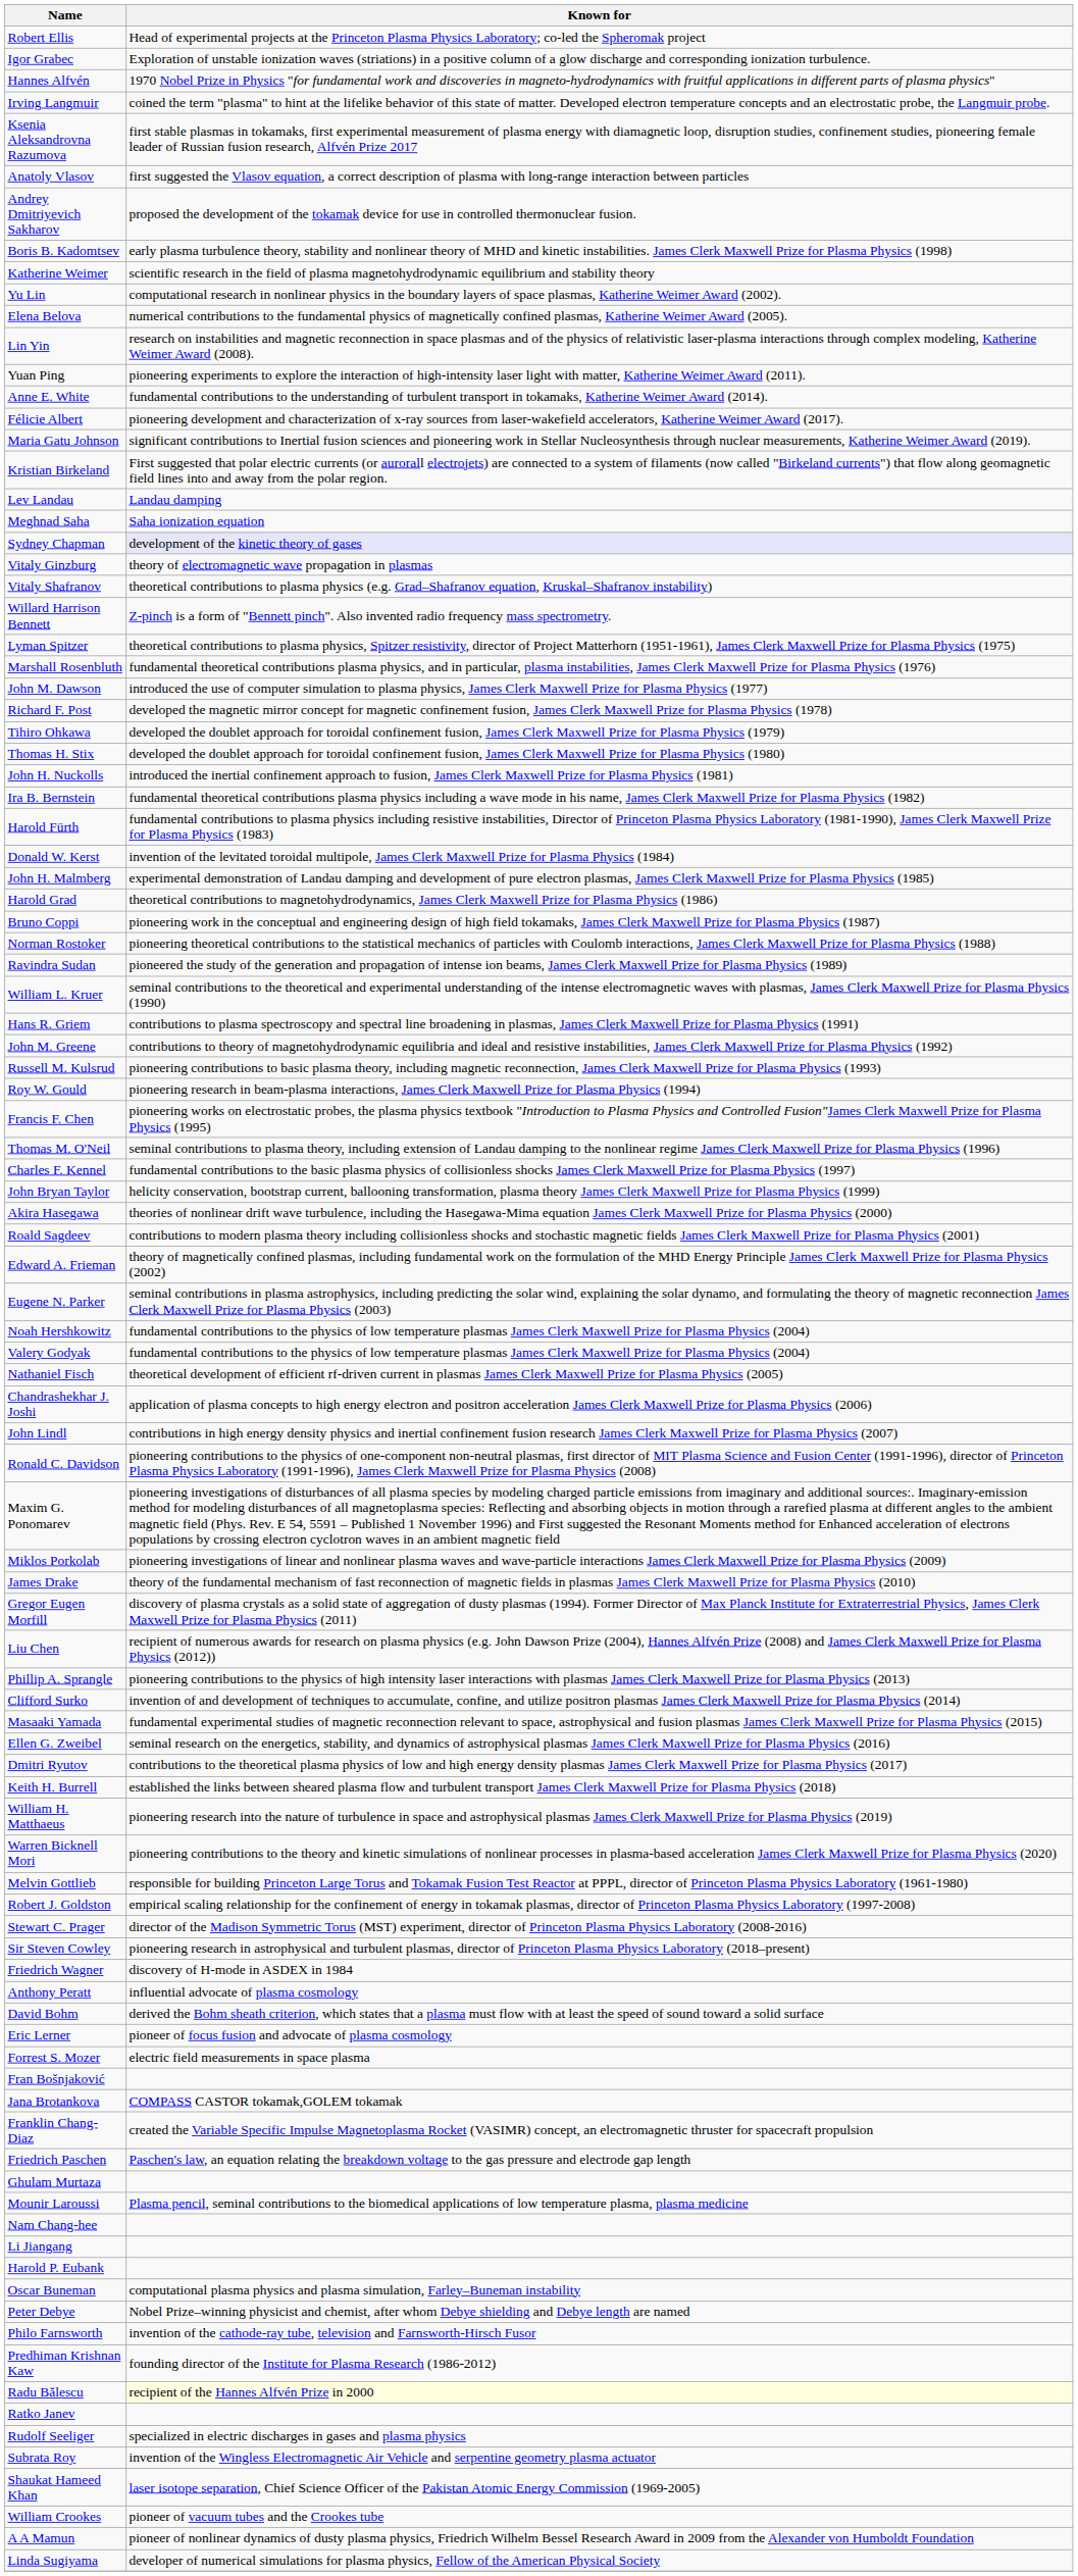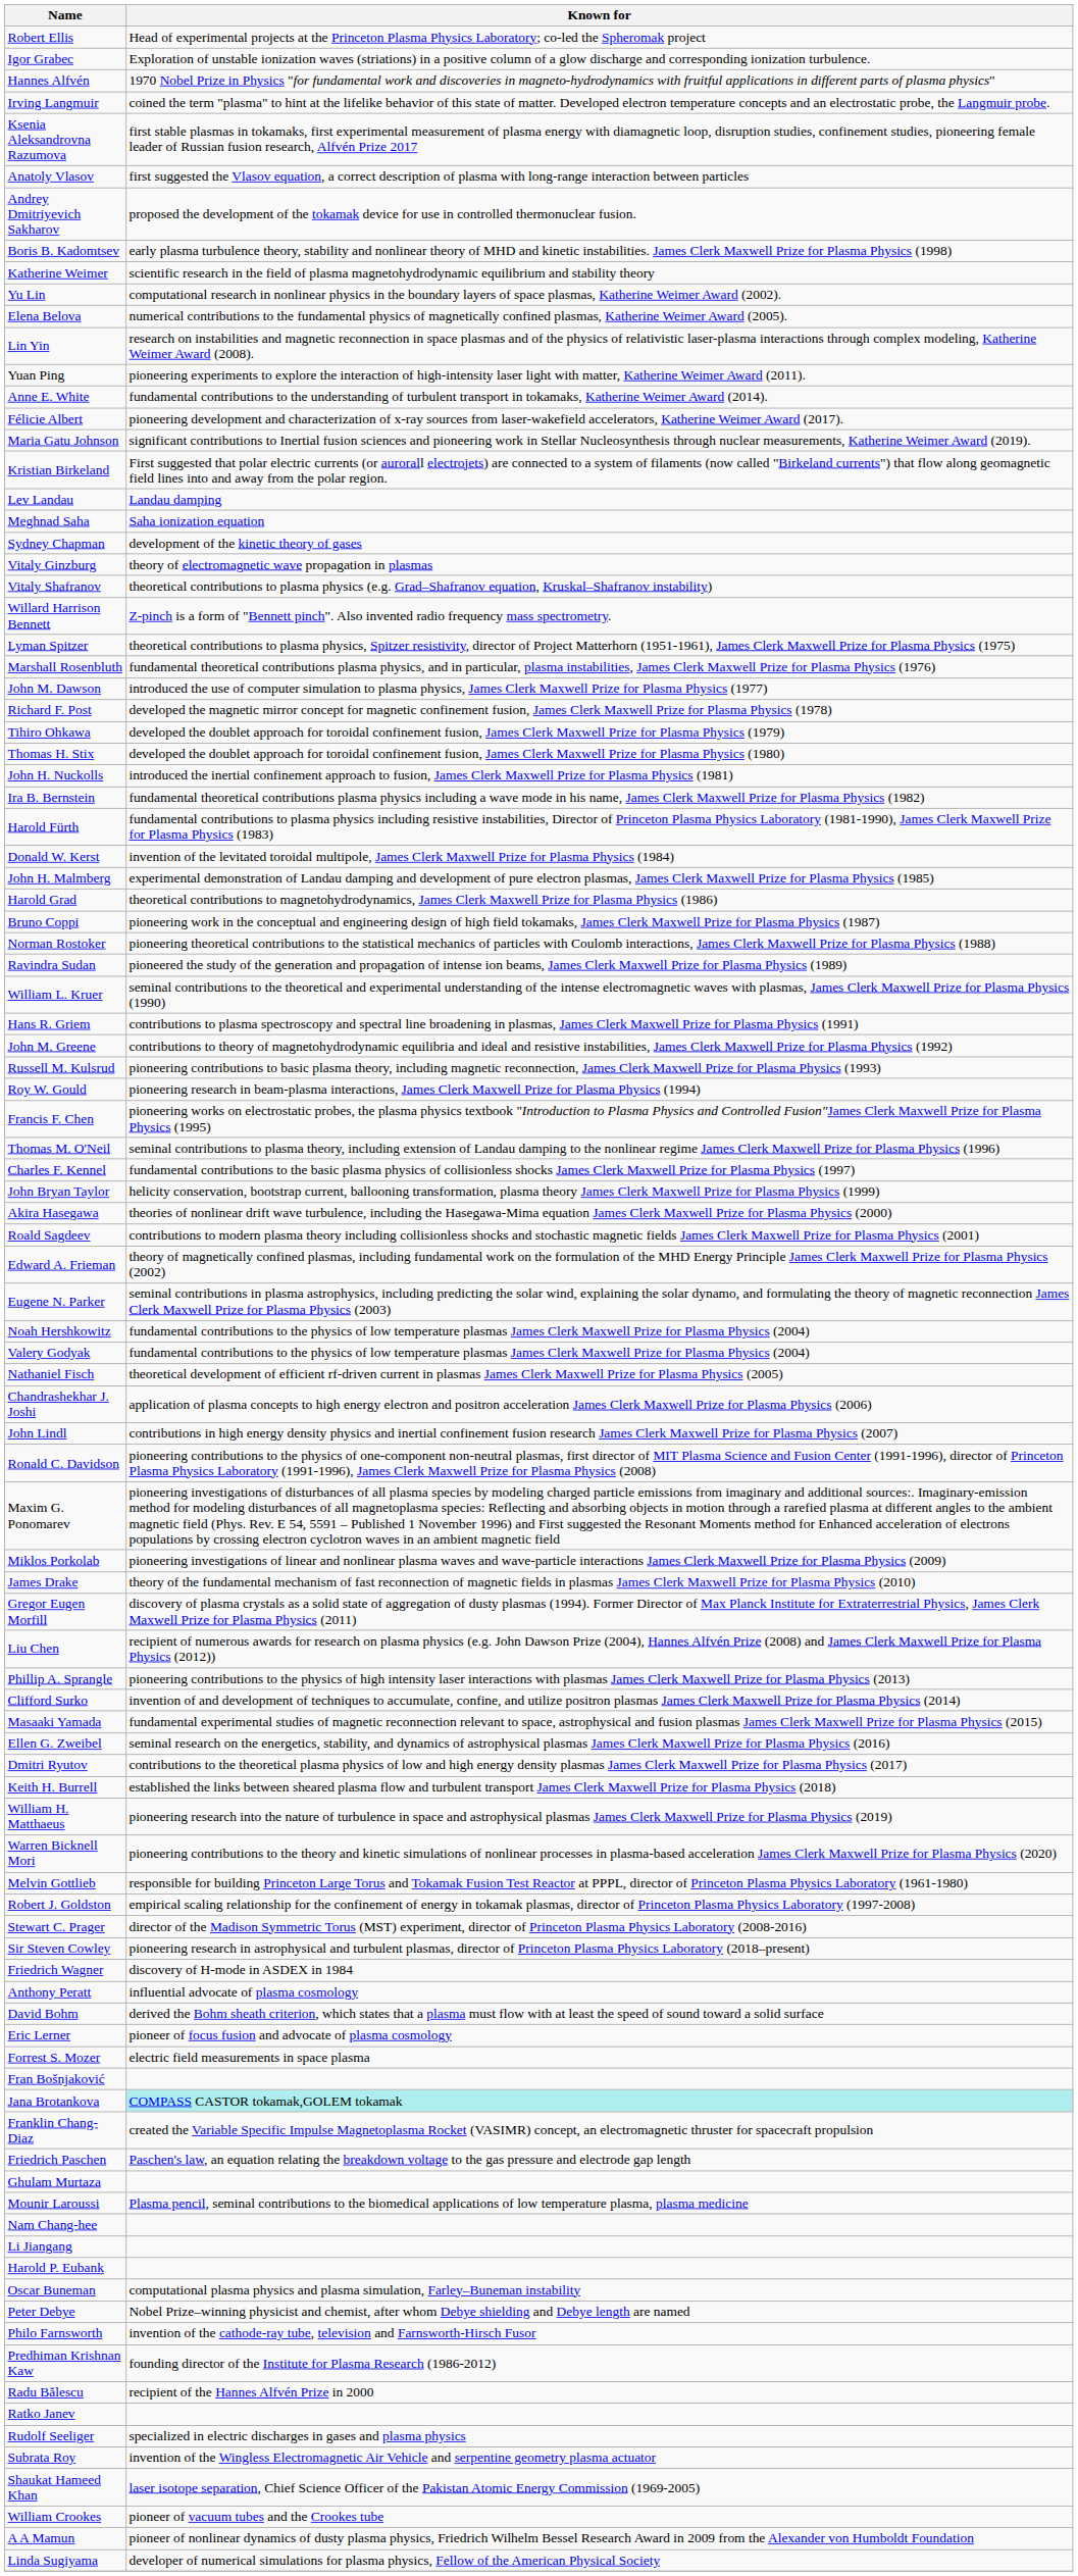Sydney Chapman | Known for: lavender background -> no background
Jana Brotankova | Known for: no background -> paleturquoise background
Radu Bălescu | Known for: lightyellow background -> no background
